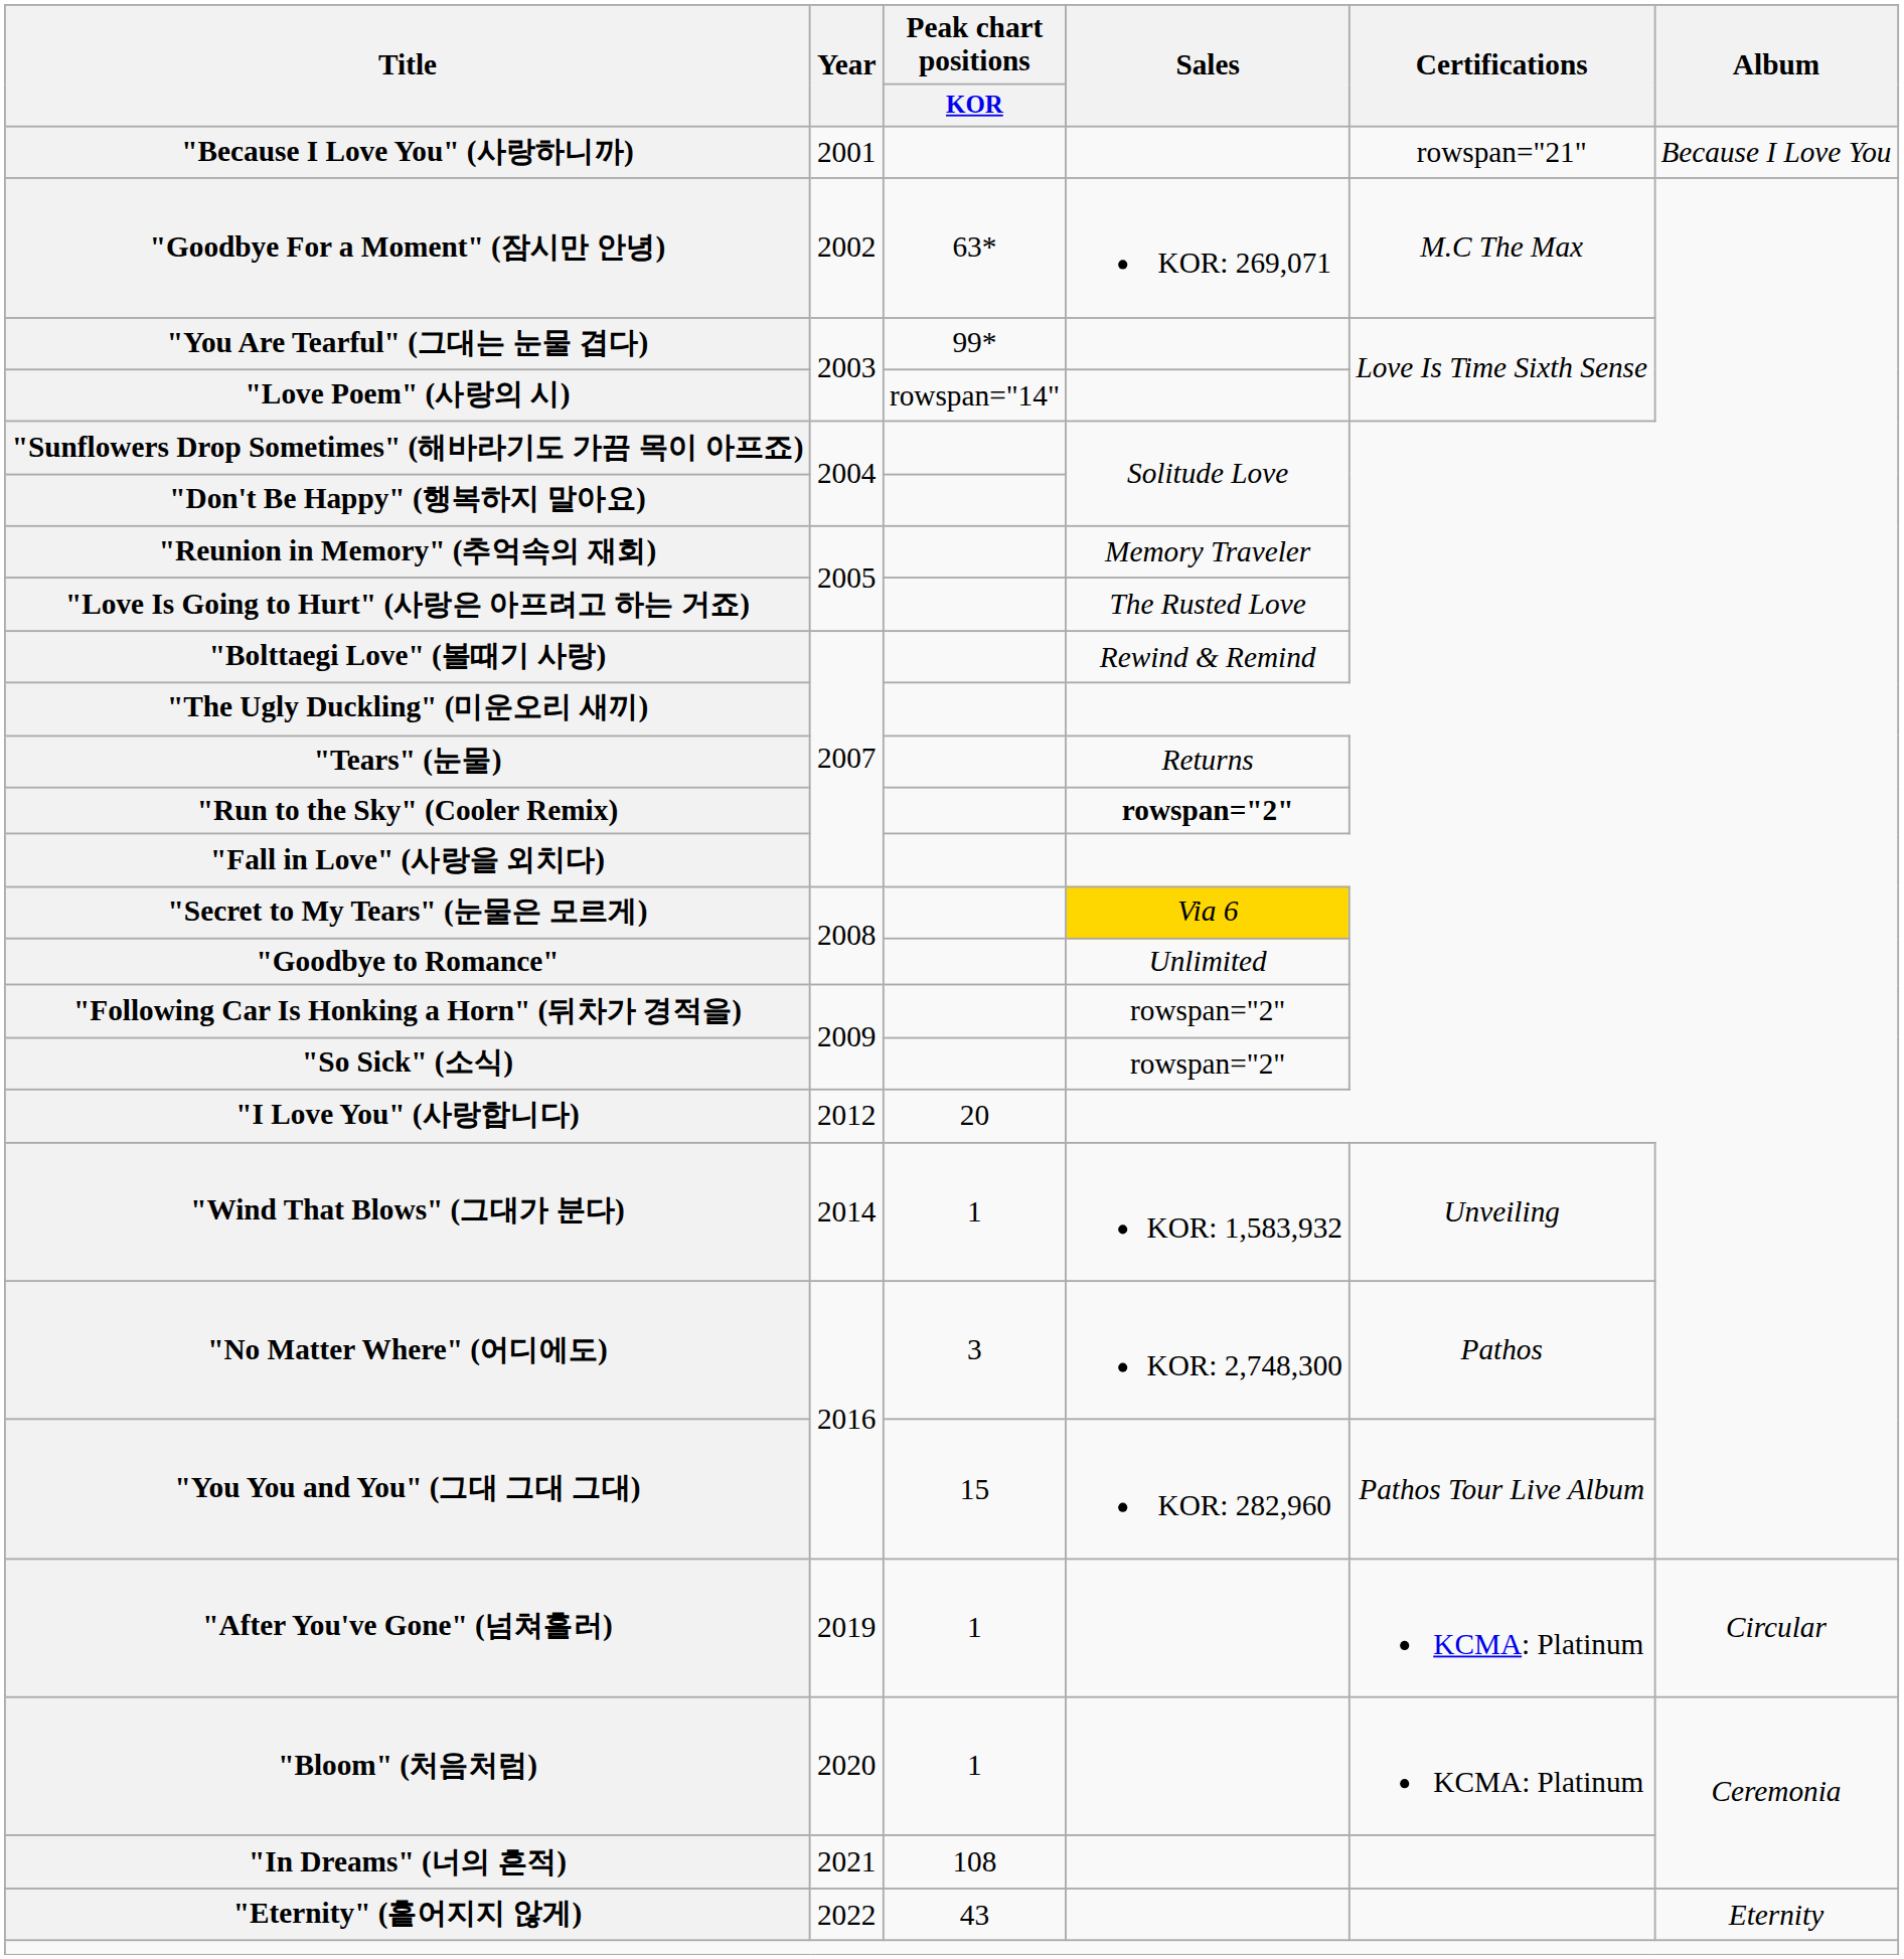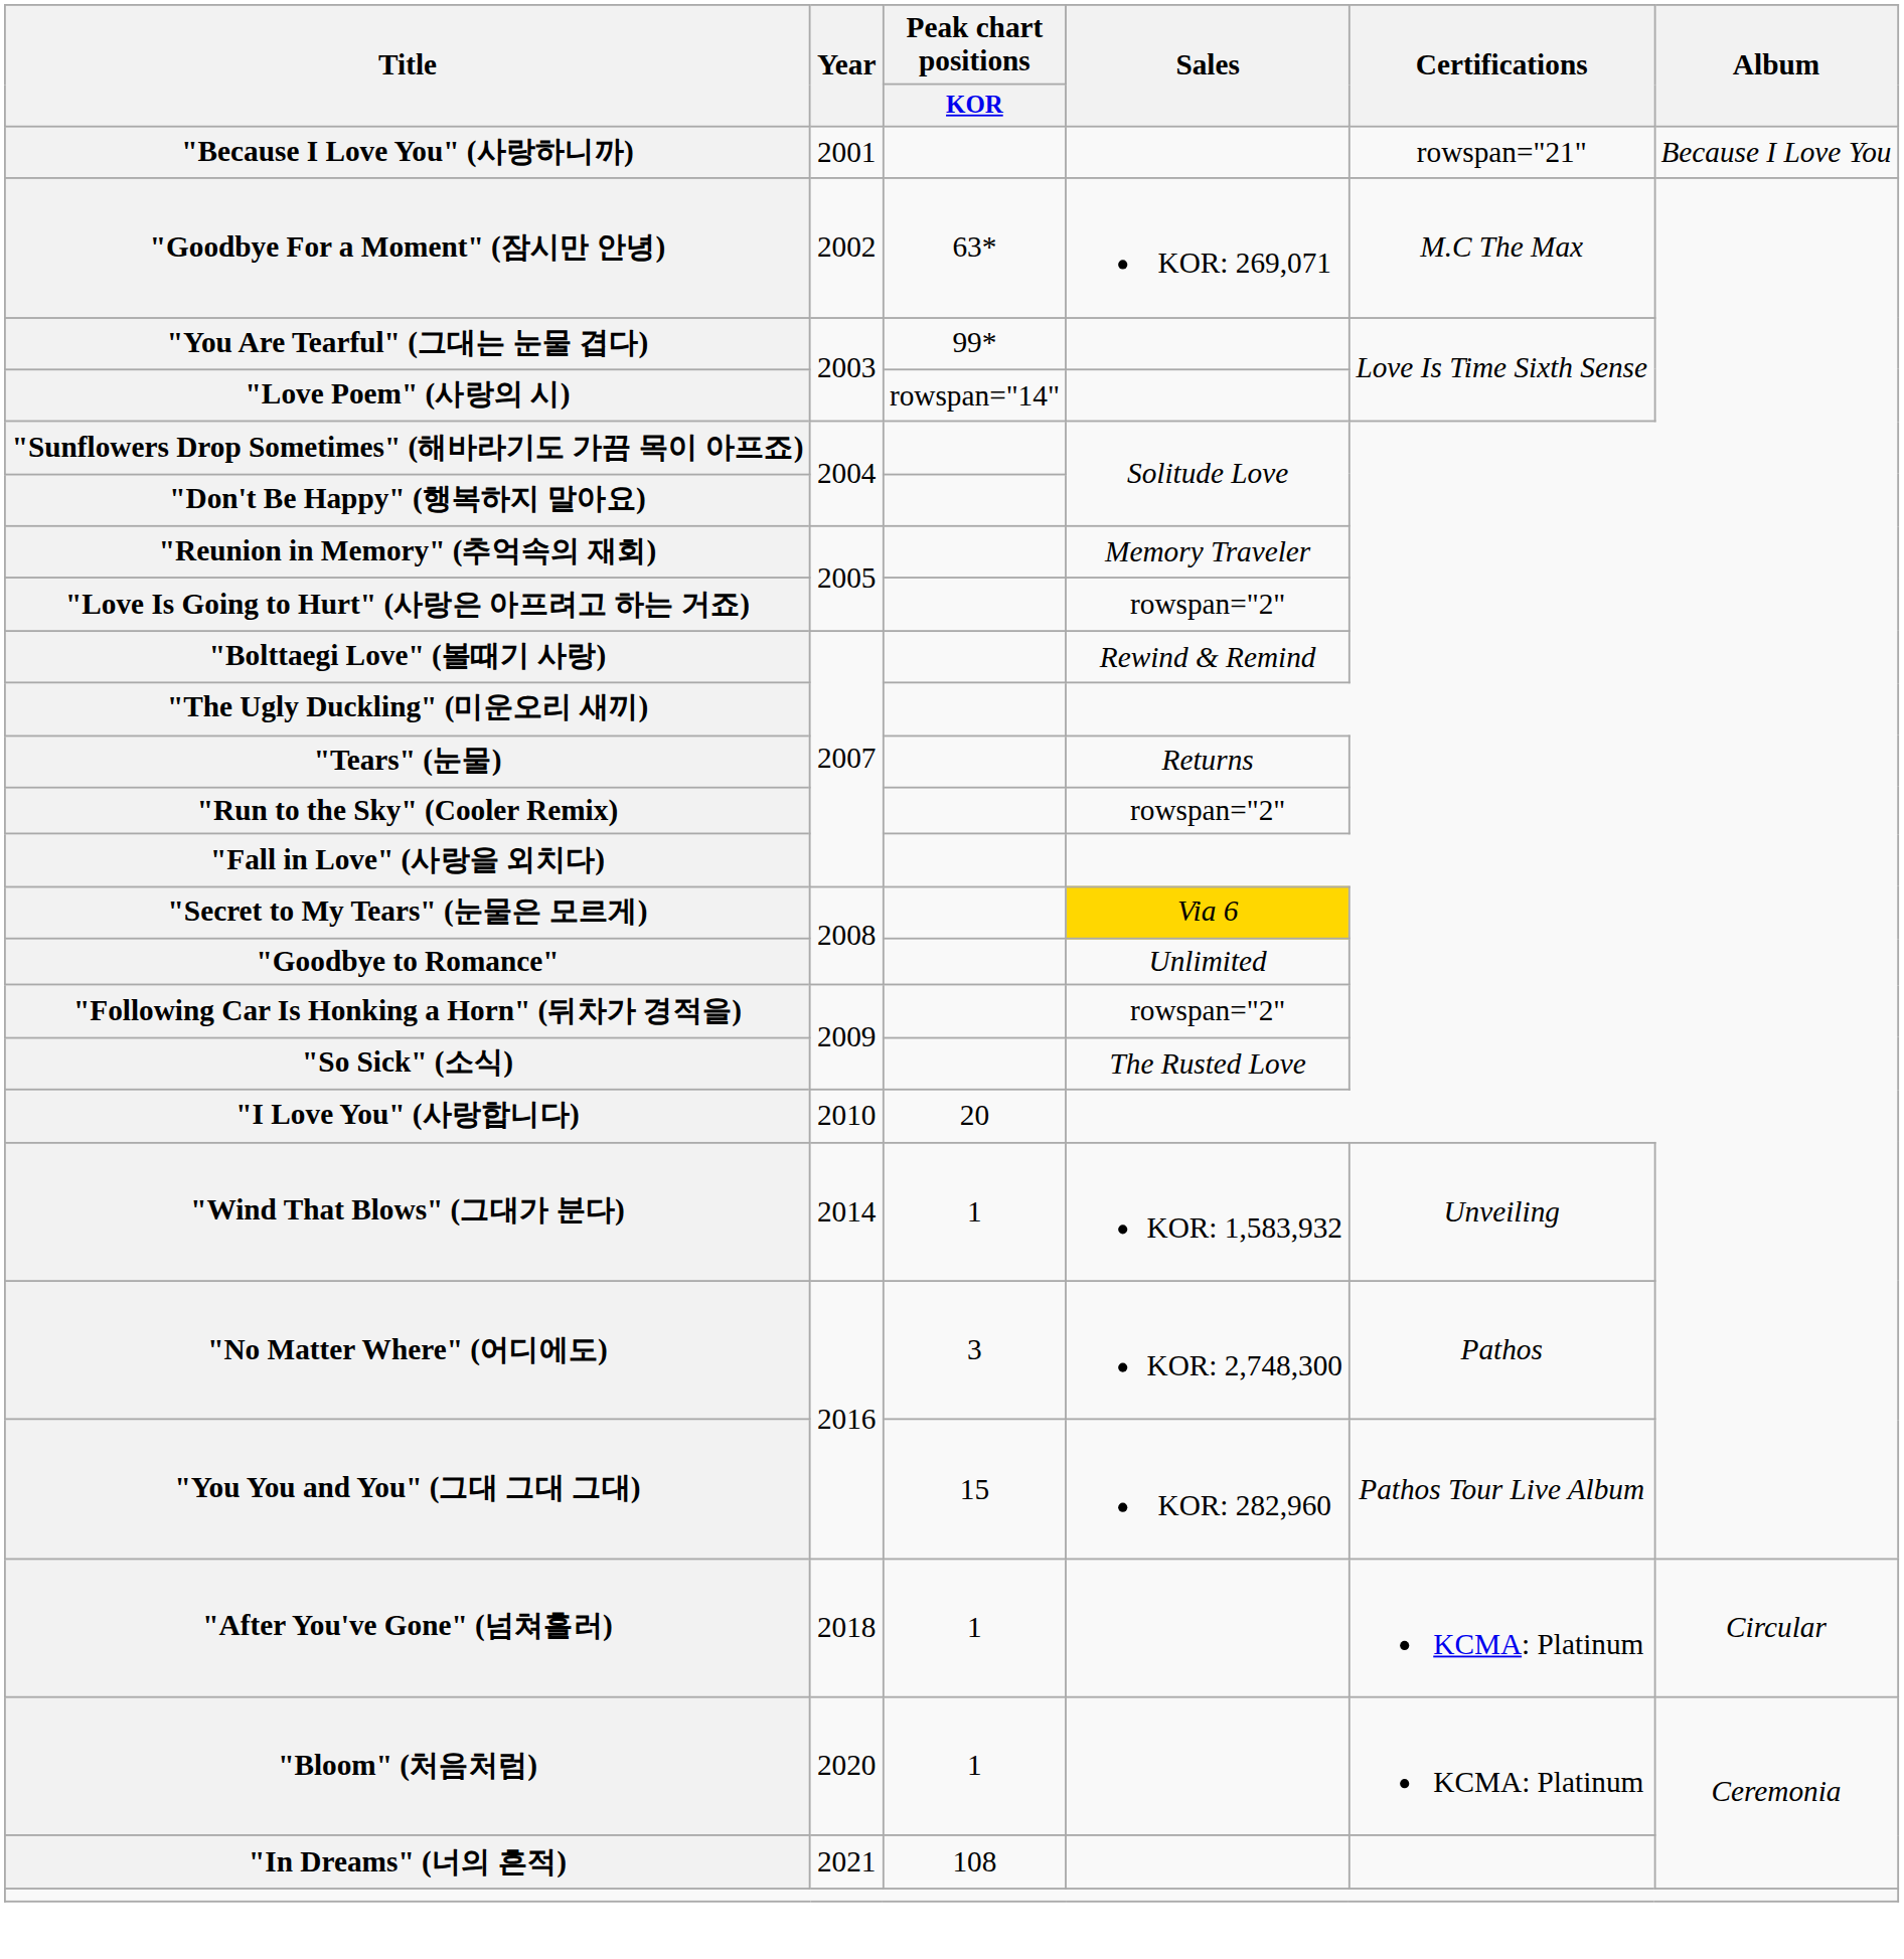"Love Is Going to Hurt" (사랑은 아프려고 하는 거죠) | Sales: The Rusted Love -> rowspan="2"
"Run to the Sky" (Cooler Remix) | Sales: bold -> normal
"So Sick" (소식) | Sales: rowspan="2" -> The Rusted Love
"I Love You" (사랑합니다) | Year: 2012 -> 2010
"After You've Gone" (넘쳐흘러) | Year: 2019 -> 2018
- row: "Eternity" (흩어지지 않게) | 2022 | 43 | Eternity
